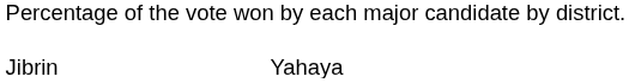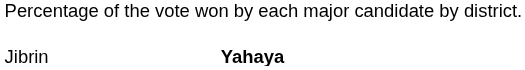Jibrin | column 2: normal -> bold
